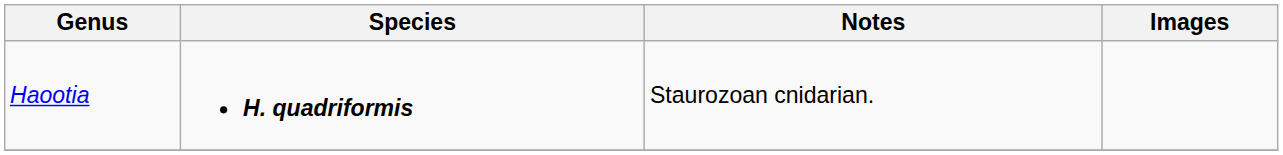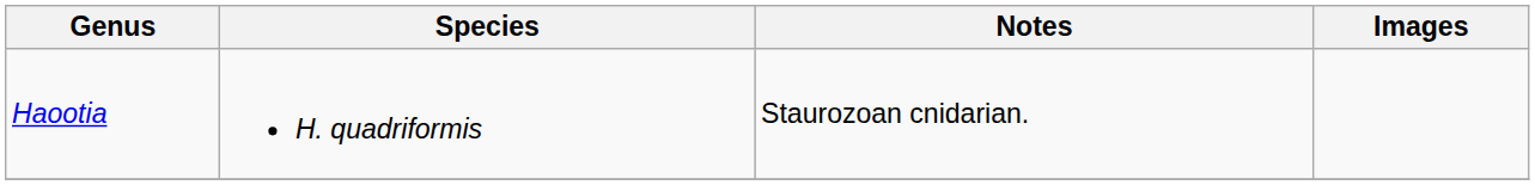Haootia | Species: bold -> normal
